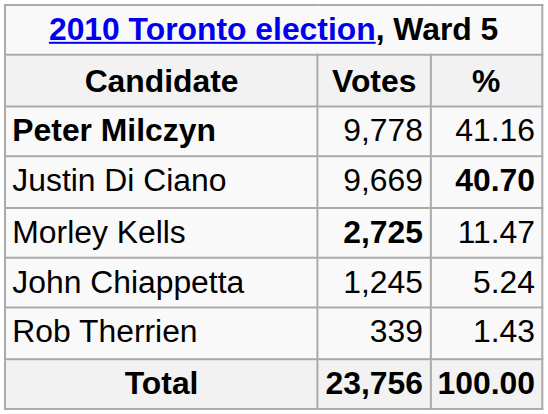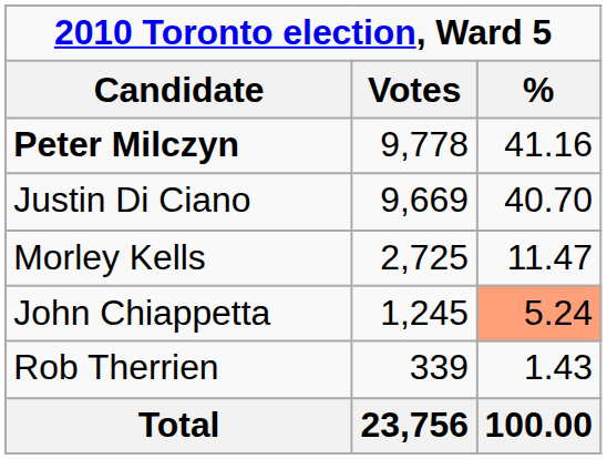Justin Di Ciano | %: bold -> normal
Morley Kells | Votes: bold -> normal
John Chiappetta | %: no background -> lightsalmon background
